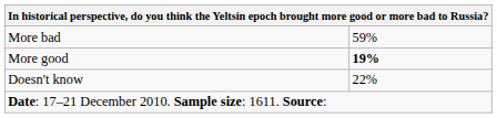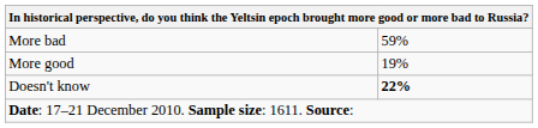More good | column 2: bold -> normal
Doesn't know | column 2: normal -> bold
